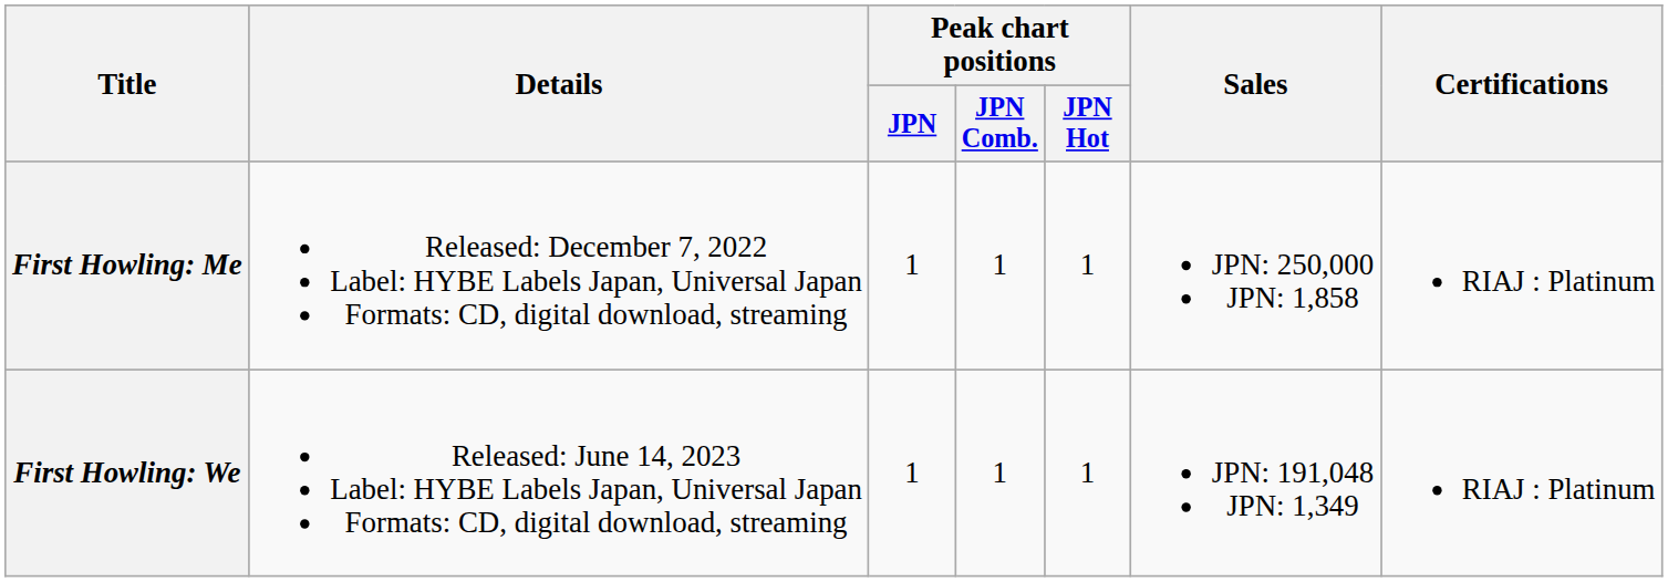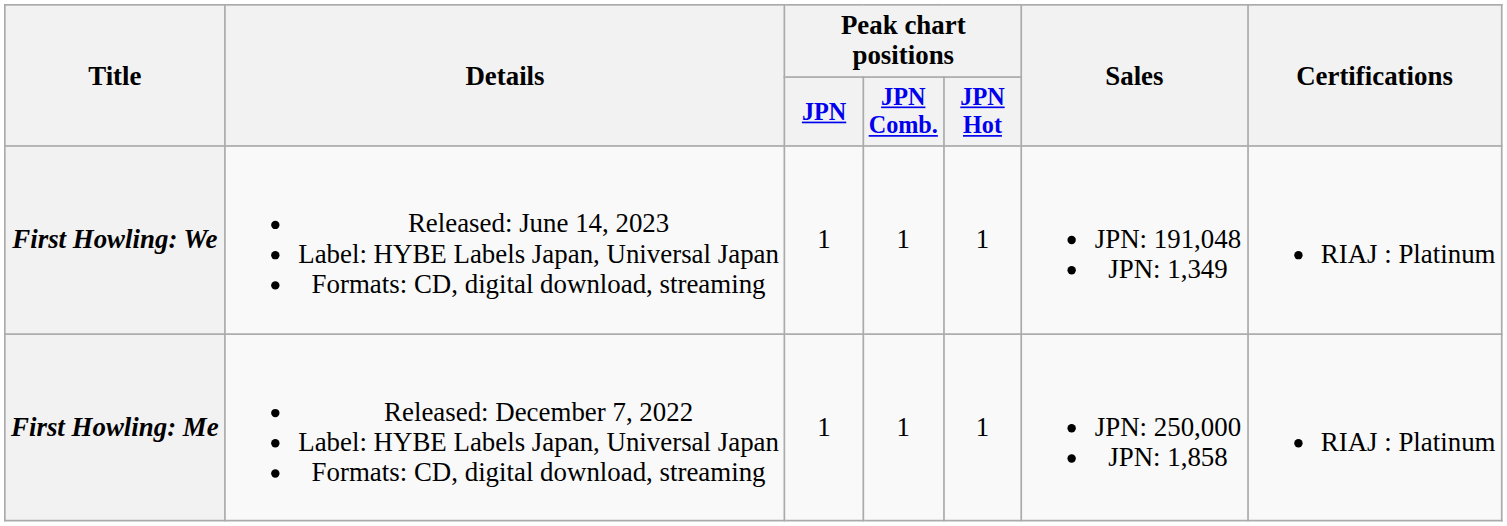rows swapped: First Howling: Me <-> First Howling: We
